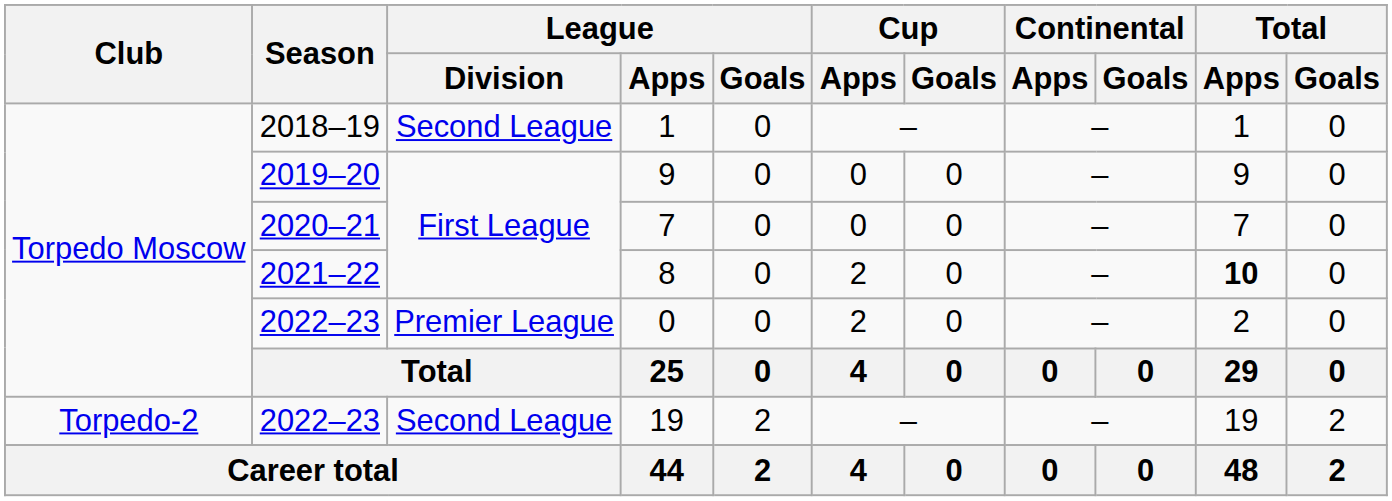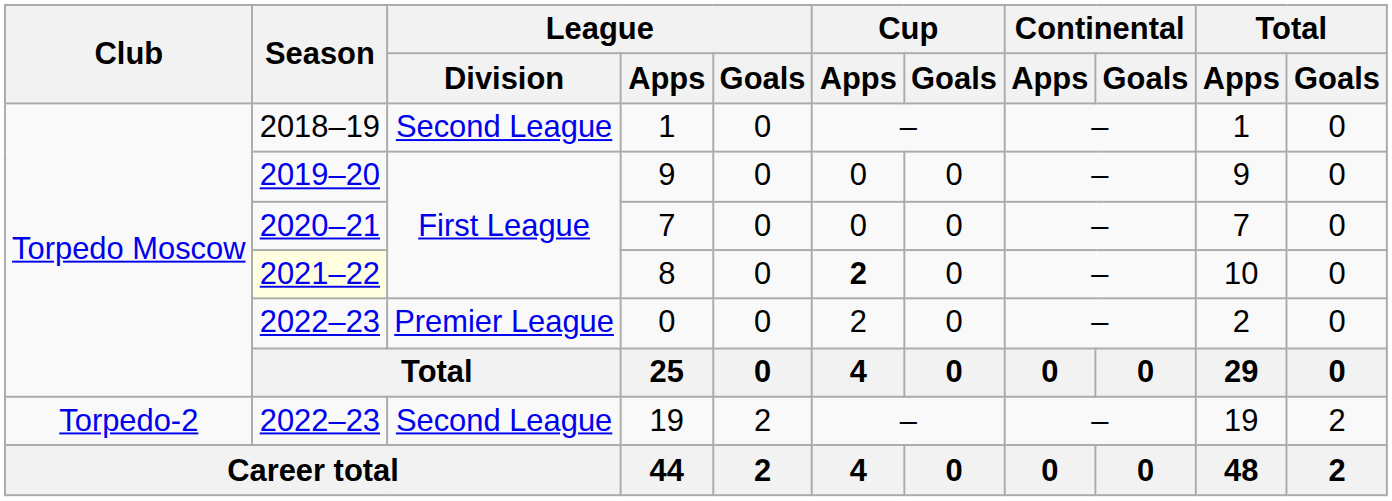8 | Season: no background -> lightyellow background
8 | Cup / Apps: normal -> bold
8 | Total / Apps: bold -> normal
